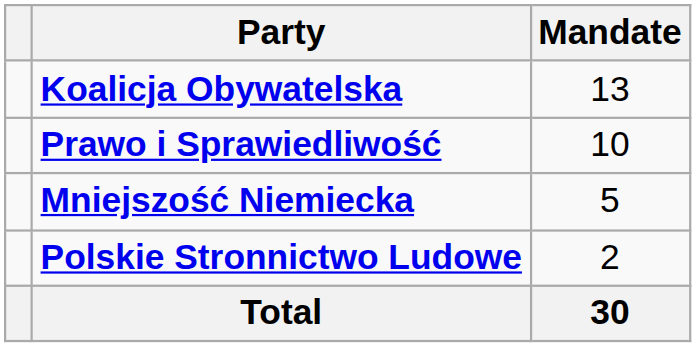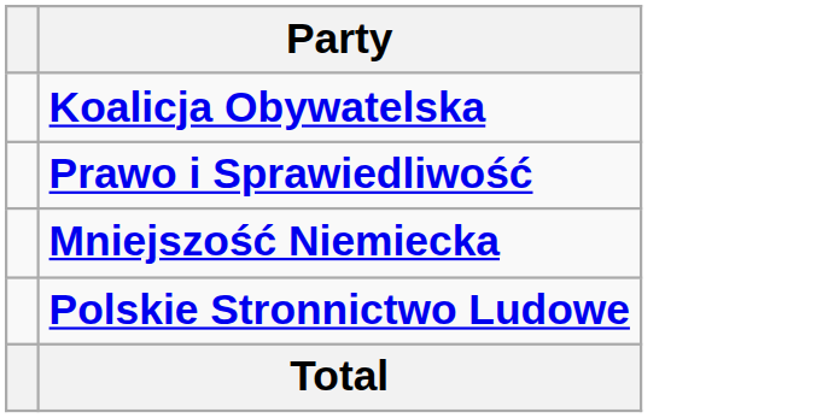- column: Mandate | 13 | 10 | 5 | 2 | 30
